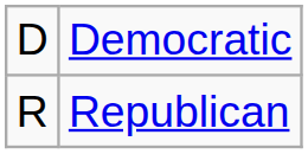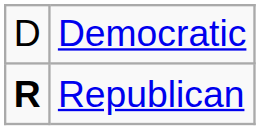Republican | column 1: normal -> bold
